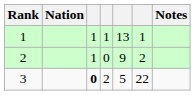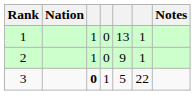row 2 | column 4: 1 -> 0
row 3 | column 6: 2 -> 1
row 4 | column 4: 2 -> 1
